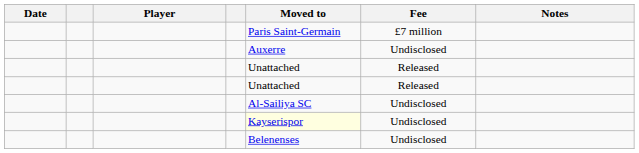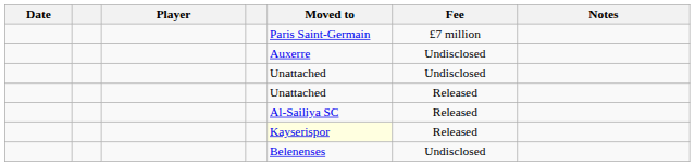row 4 | Fee: Released -> Undisclosed
row 6 | Fee: Undisclosed -> Released
row 7 | Fee: Undisclosed -> Released
